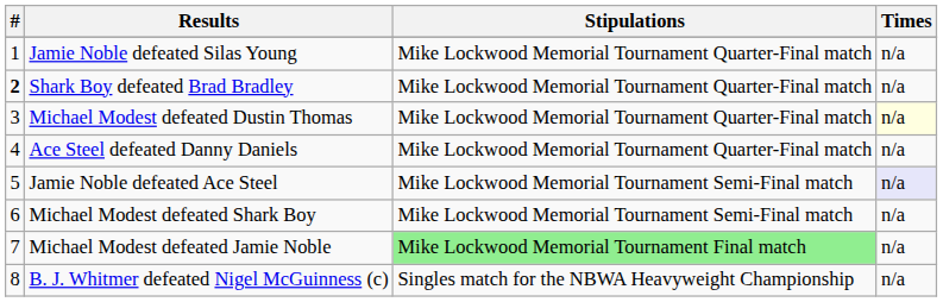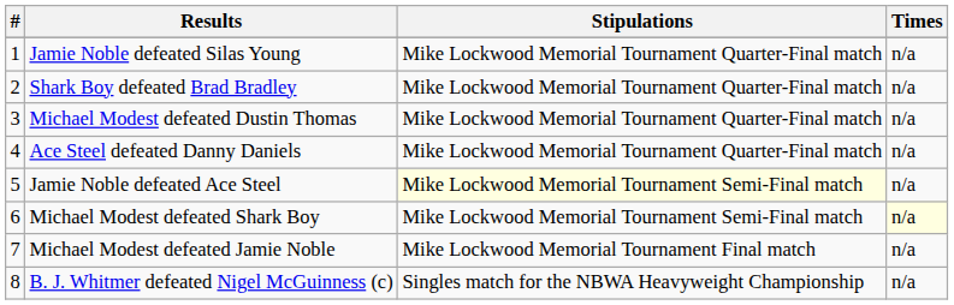Shark Boy defeated Brad Bradley | #: bold -> normal
Michael Modest defeated Dustin Thomas | Times: lightyellow background -> no background
Jamie Noble defeated Ace Steel | Stipulations: no background -> lightyellow background
Jamie Noble defeated Ace Steel | Times: lavender background -> no background
Michael Modest defeated Shark Boy | Times: no background -> lightyellow background
Michael Modest defeated Jamie Noble | Stipulations: lightgreen background -> no background
